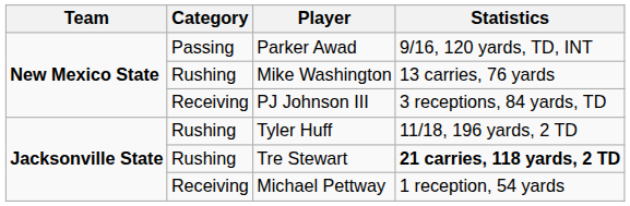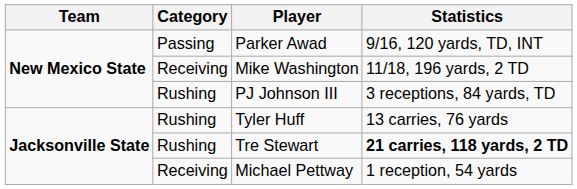Mike Washington | Category: Rushing -> Receiving
Mike Washington | Statistics: 13 carries, 76 yards -> 11/18, 196 yards, 2 TD
PJ Johnson III | Category: Receiving -> Rushing
Tyler Huff | Statistics: 11/18, 196 yards, 2 TD -> 13 carries, 76 yards
